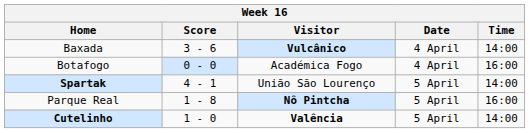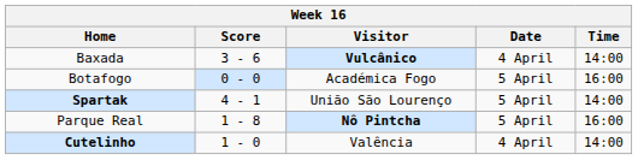Botafogo | Date: 4 April -> 5 April
Cutelinho | Visitor: bold -> normal
Cutelinho | Date: 5 April -> 4 April
